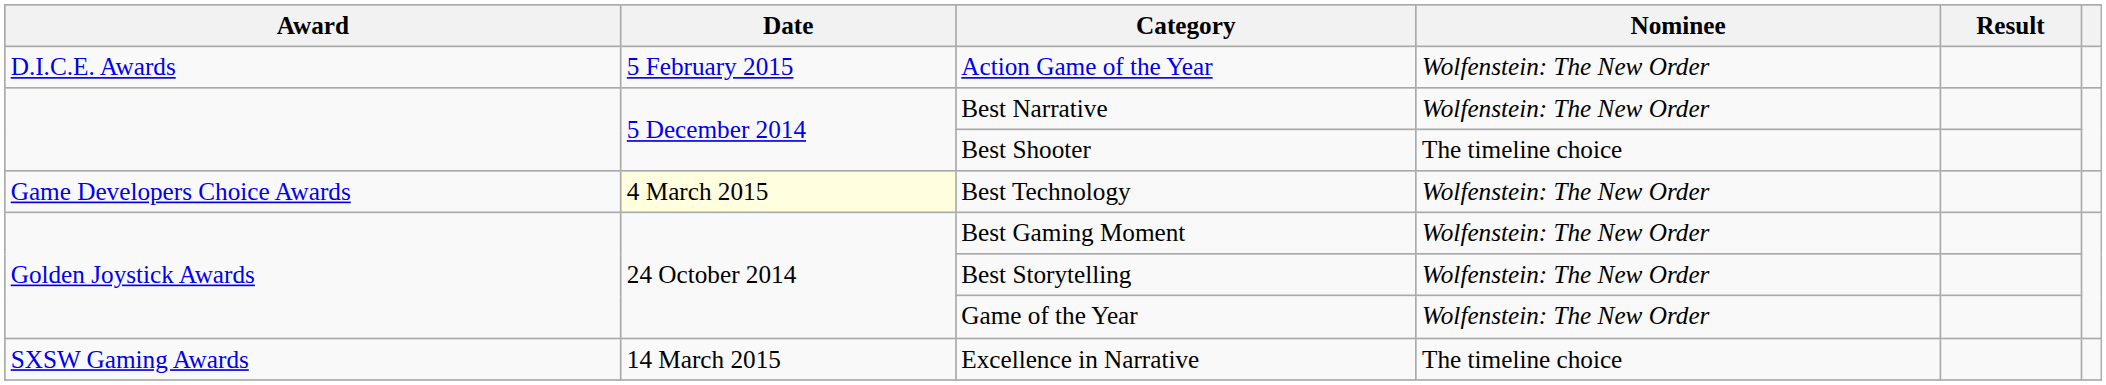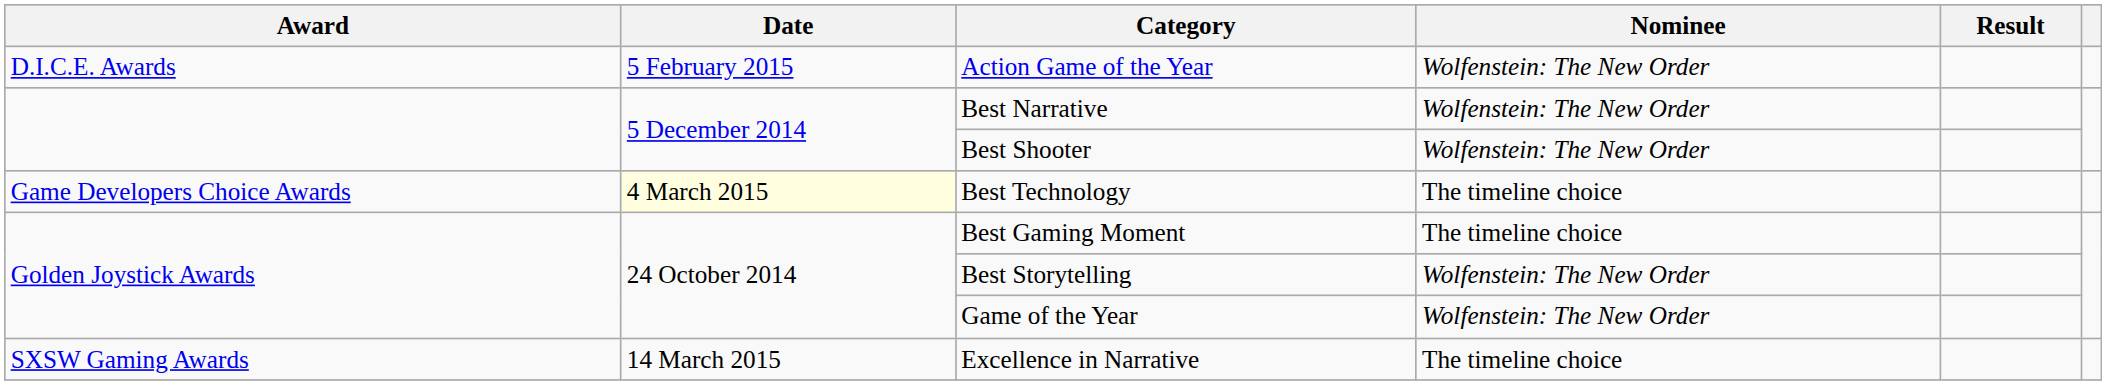Best Shooter | Nominee: The timeline choice -> Wolfenstein: The New Order
Best Technology | Nominee: Wolfenstein: The New Order -> The timeline choice
Best Gaming Moment | Nominee: Wolfenstein: The New Order -> The timeline choice
